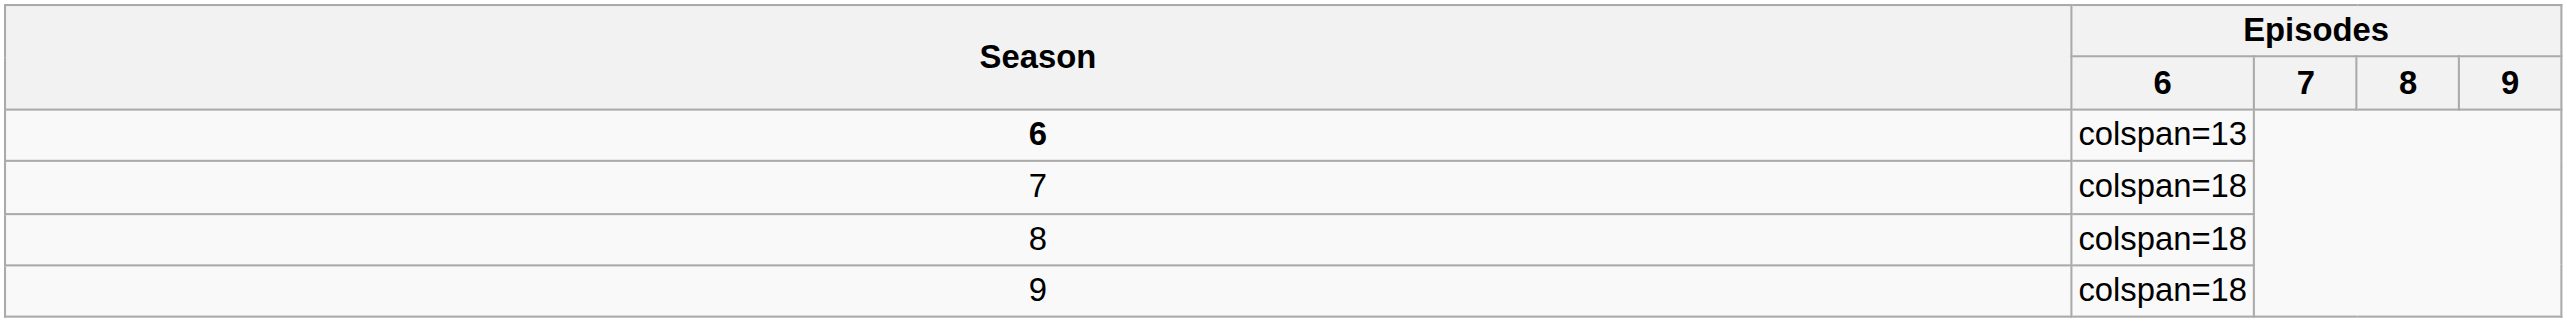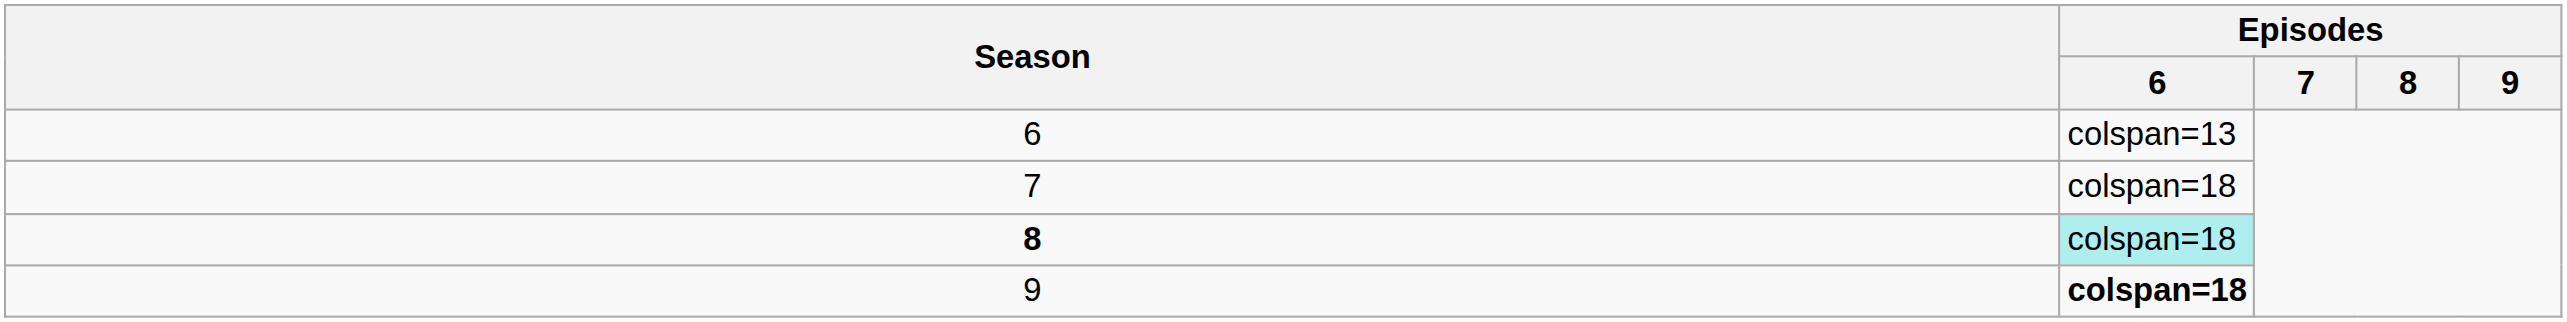row 3 | Season: bold -> normal
row 5 | Season: normal -> bold
row 5 | Episodes / 6: no background -> paleturquoise background
row 6 | Episodes / 6: normal -> bold
